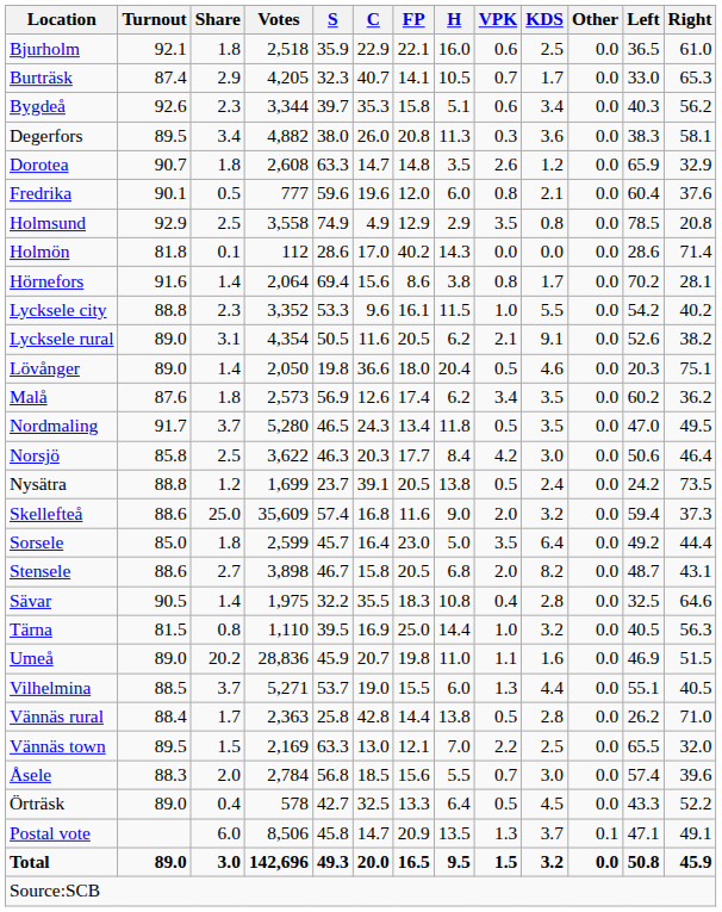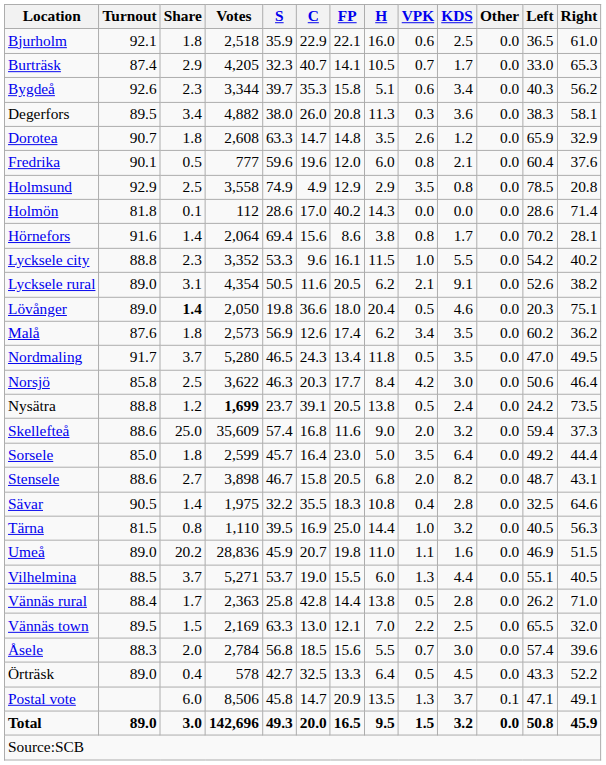Lövånger | Share: normal -> bold
Nysätra | Votes: normal -> bold
